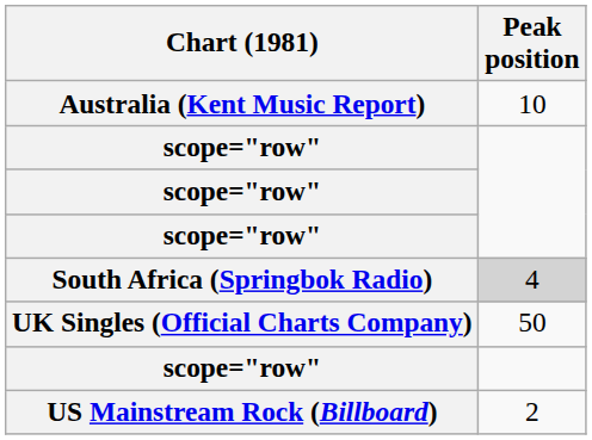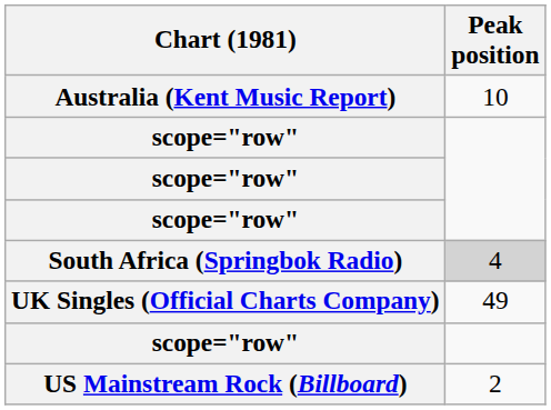UK Singles (Official Charts Company) | Peak position: 50 -> 49
